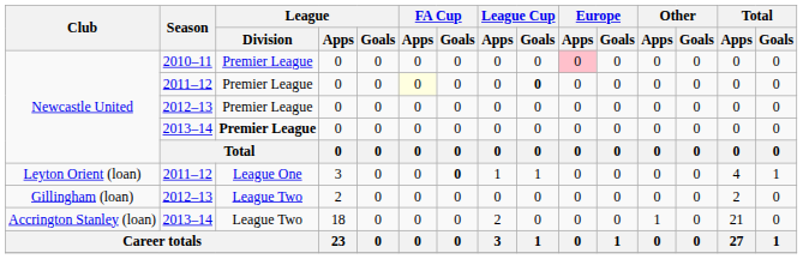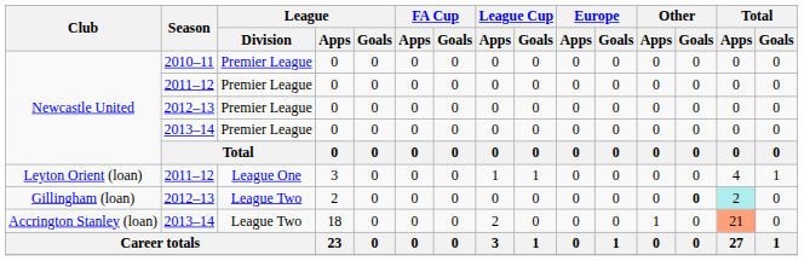Newcastle United / 2010–11 | Europe / Apps: pink background -> no background
Newcastle United / 2011–12 | FA Cup / Apps: lightyellow background -> no background
Newcastle United / 2011–12 | League Cup / Goals: bold -> normal
Newcastle United / 2013–14 | League / Division: bold -> normal
Leyton Orient (loan) | FA Cup / Goals: bold -> normal
Gillingham (loan) | Other / Goals: normal -> bold
Gillingham (loan) | Total / Apps: no background -> paleturquoise background
Accrington Stanley (loan) | Total / Apps: no background -> lightsalmon background
